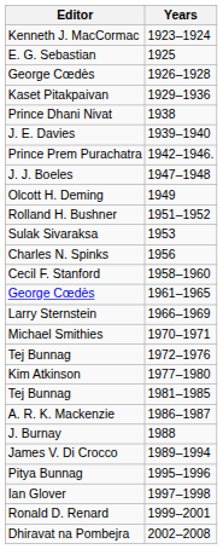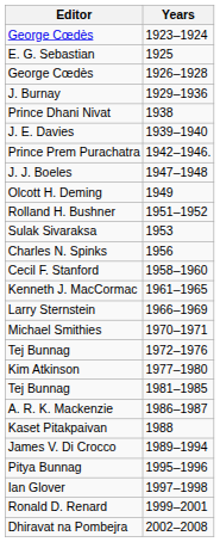row 2 | Editor: Kenneth J. MacCormac -> George Cœdès
row 5 | Editor: Kaset Pitakpaivan -> J. Burnay
row 15 | Editor: George Cœdès -> Kenneth J. MacCormac
row 22 | Editor: J. Burnay -> Kaset Pitakpaivan
